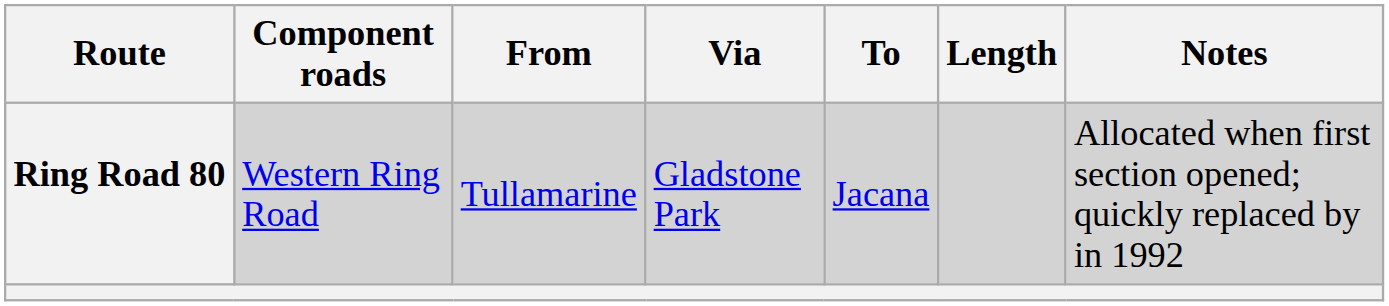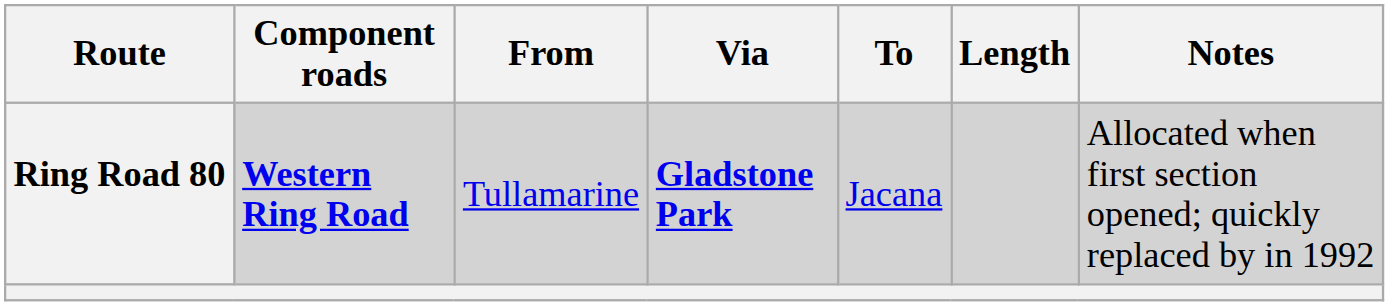Ring Road 80 | Component roads: normal -> bold
Ring Road 80 | Via: normal -> bold
